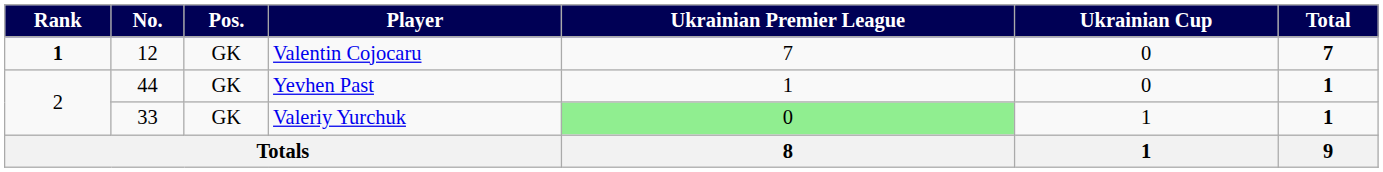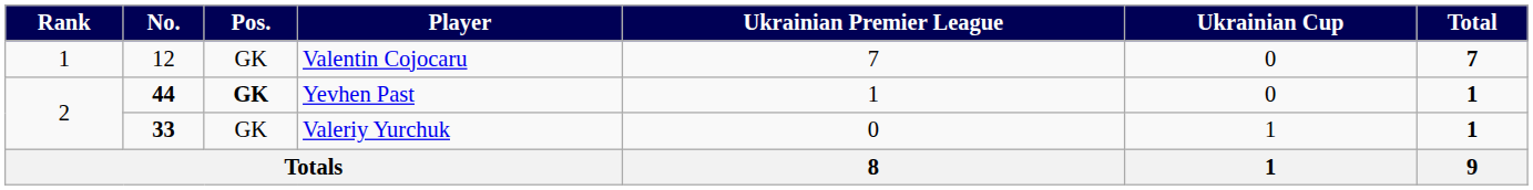Valentin Cojocaru | Rank: bold -> normal
Yevhen Past | No.: normal -> bold
Yevhen Past | Pos.: normal -> bold
Valeriy Yurchuk | No.: normal -> bold
Valeriy Yurchuk | Ukrainian Premier League: lightgreen background -> no background
